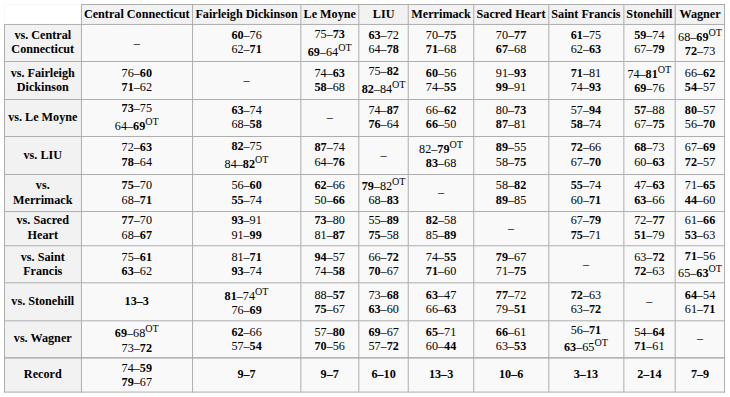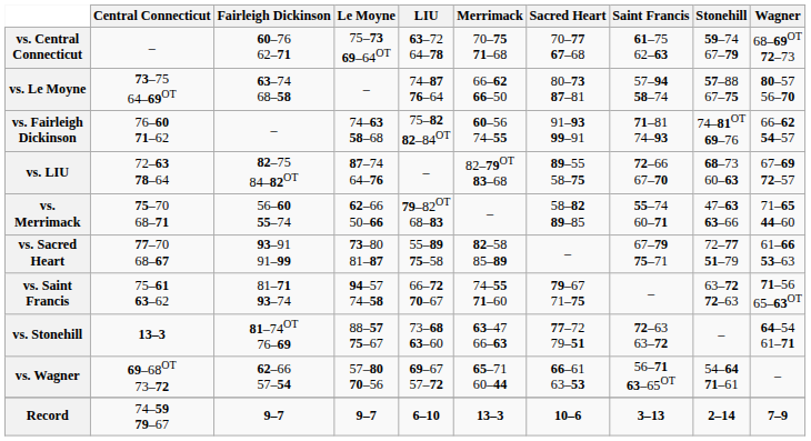rows swapped: vs. Fairleigh Dickinson <-> vs. Le Moyne
